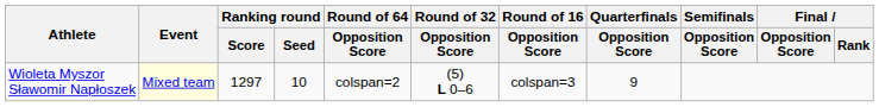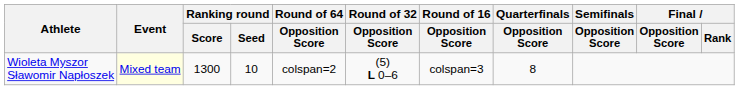Wioleta Myszor Sławomir Napłoszek | Ranking round / Score: 1297 -> 1300
Wioleta Myszor Sławomir Napłoszek | Quarterfinals / Opposition Score: 9 -> 8
